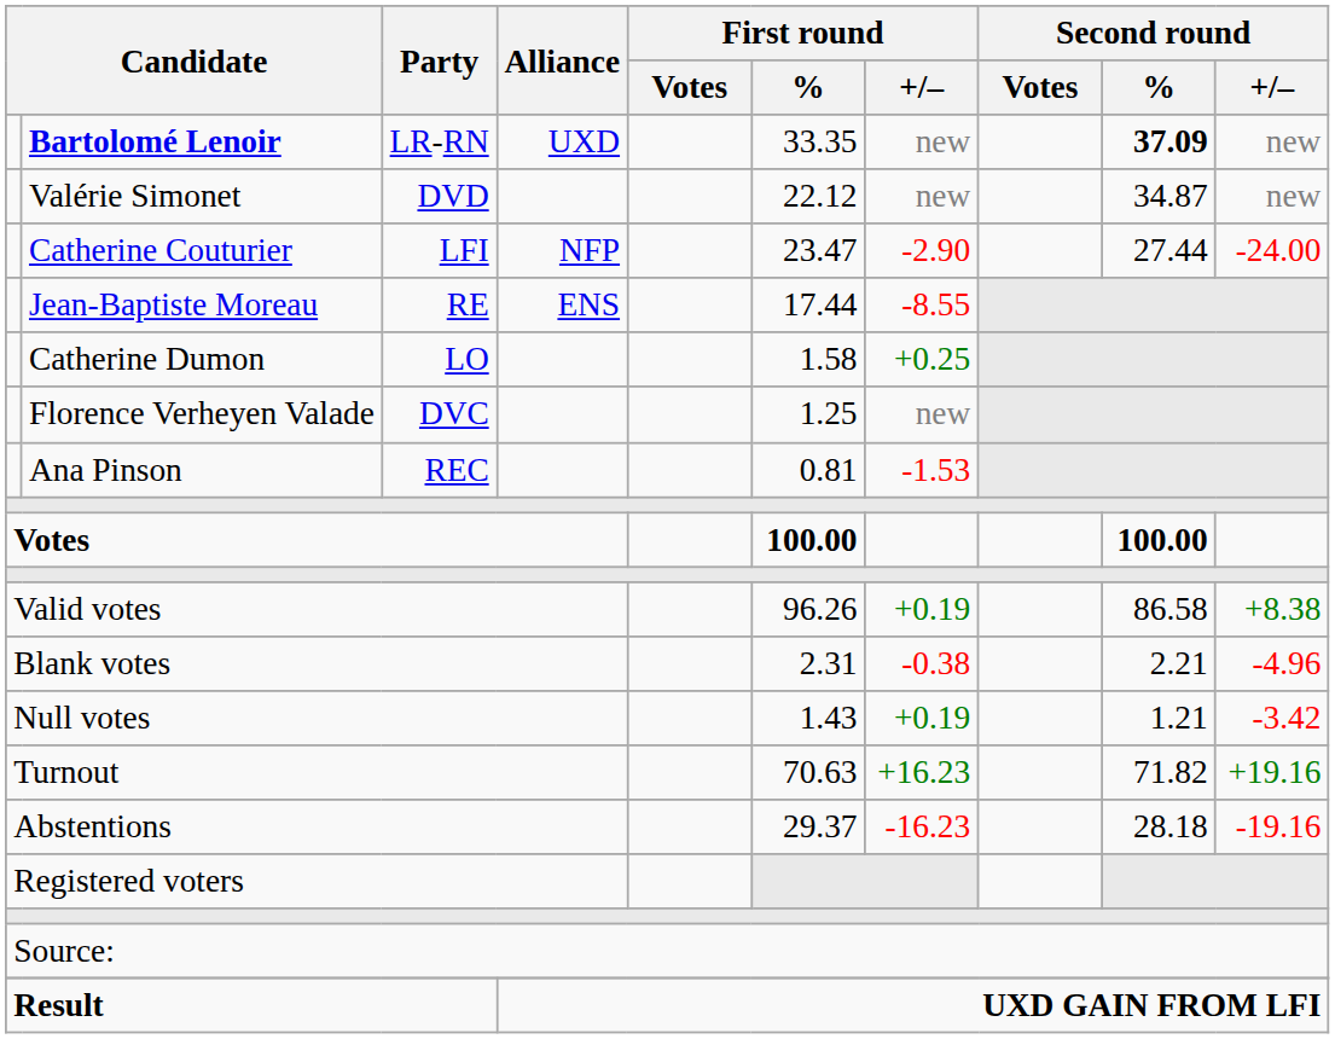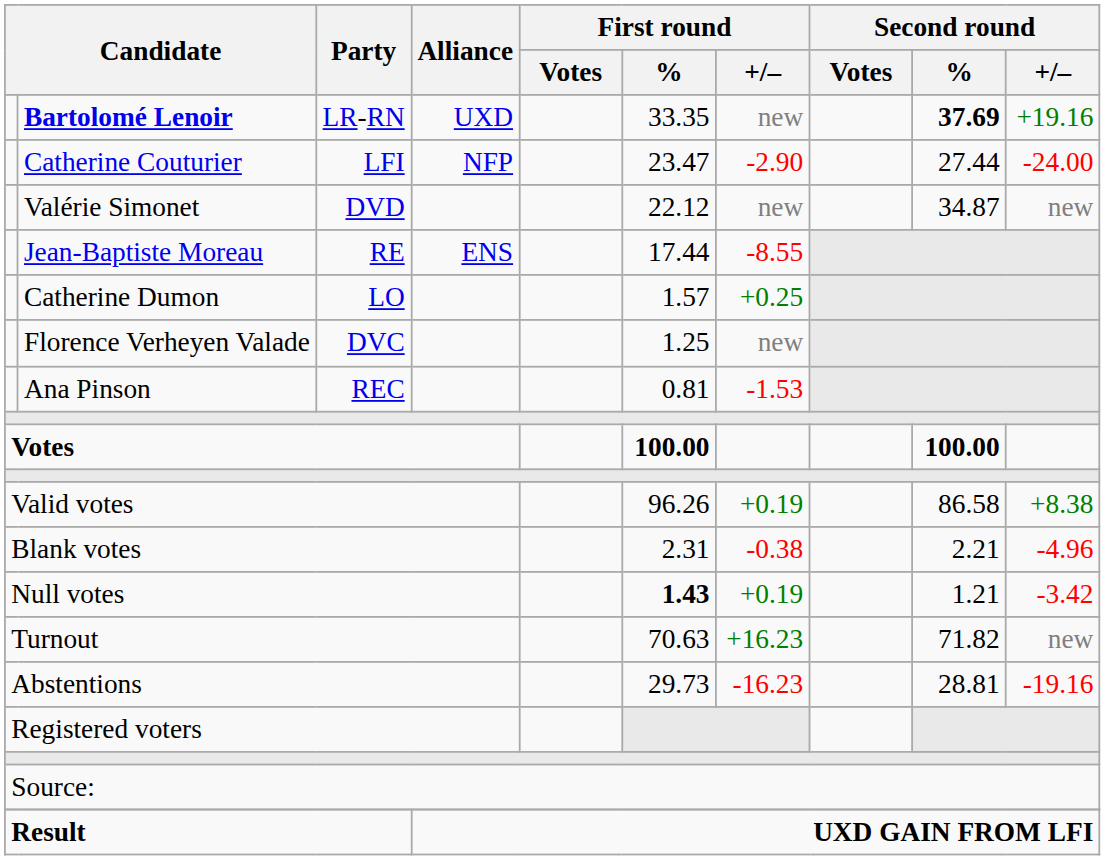Bartolomé Lenoir | Second round / %: 37.09 -> 37.69
Bartolomé Lenoir | Second round / +/–: new -> +19.16
rows swapped: Catherine Couturier <-> Valérie Simonet
Catherine Dumon | First round / %: 1.58 -> 1.57
Null votes | First round / %: normal -> bold
Turnout | Second round / +/–: +19.16 -> new
Abstentions | First round / %: 29.37 -> 29.73
Abstentions | Second round / %: 28.18 -> 28.81
